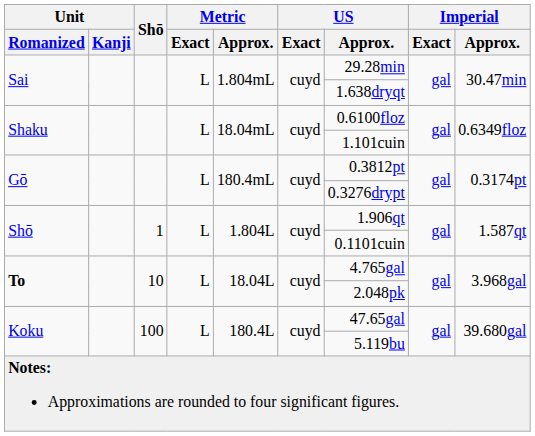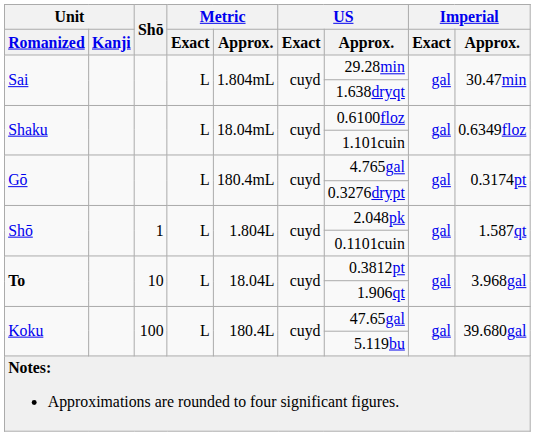row 7 | US / Approx.: 0.3812pt -> 4.765gal
row 9 | US / Approx.: 1.906qt -> 2.048pk
row 11 | US / Approx.: 4.765gal -> 0.3812pt
row 12 | US / Approx.: 2.048pk -> 1.906qt
